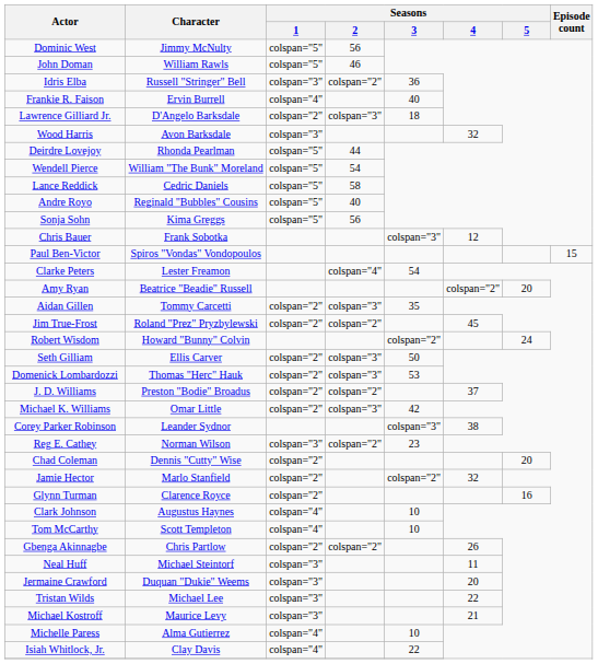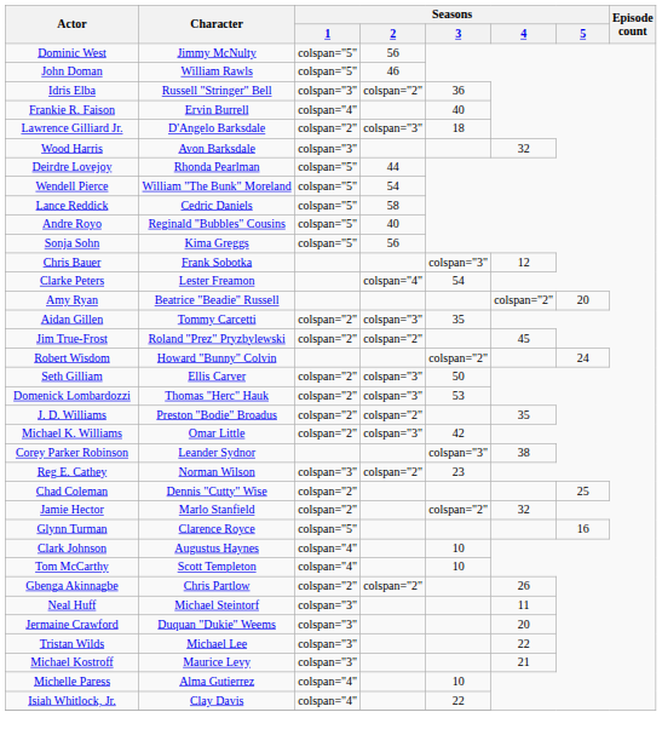- row: Paul Ben-Victor | Spiros "Vondas" Vondopoulos | 15
J. D. Williams | Seasons / 4: 37 -> 35
Chad Coleman | Seasons / 5: 20 -> 25
Glynn Turman | Seasons / 1: colspan="2" -> colspan="5"
